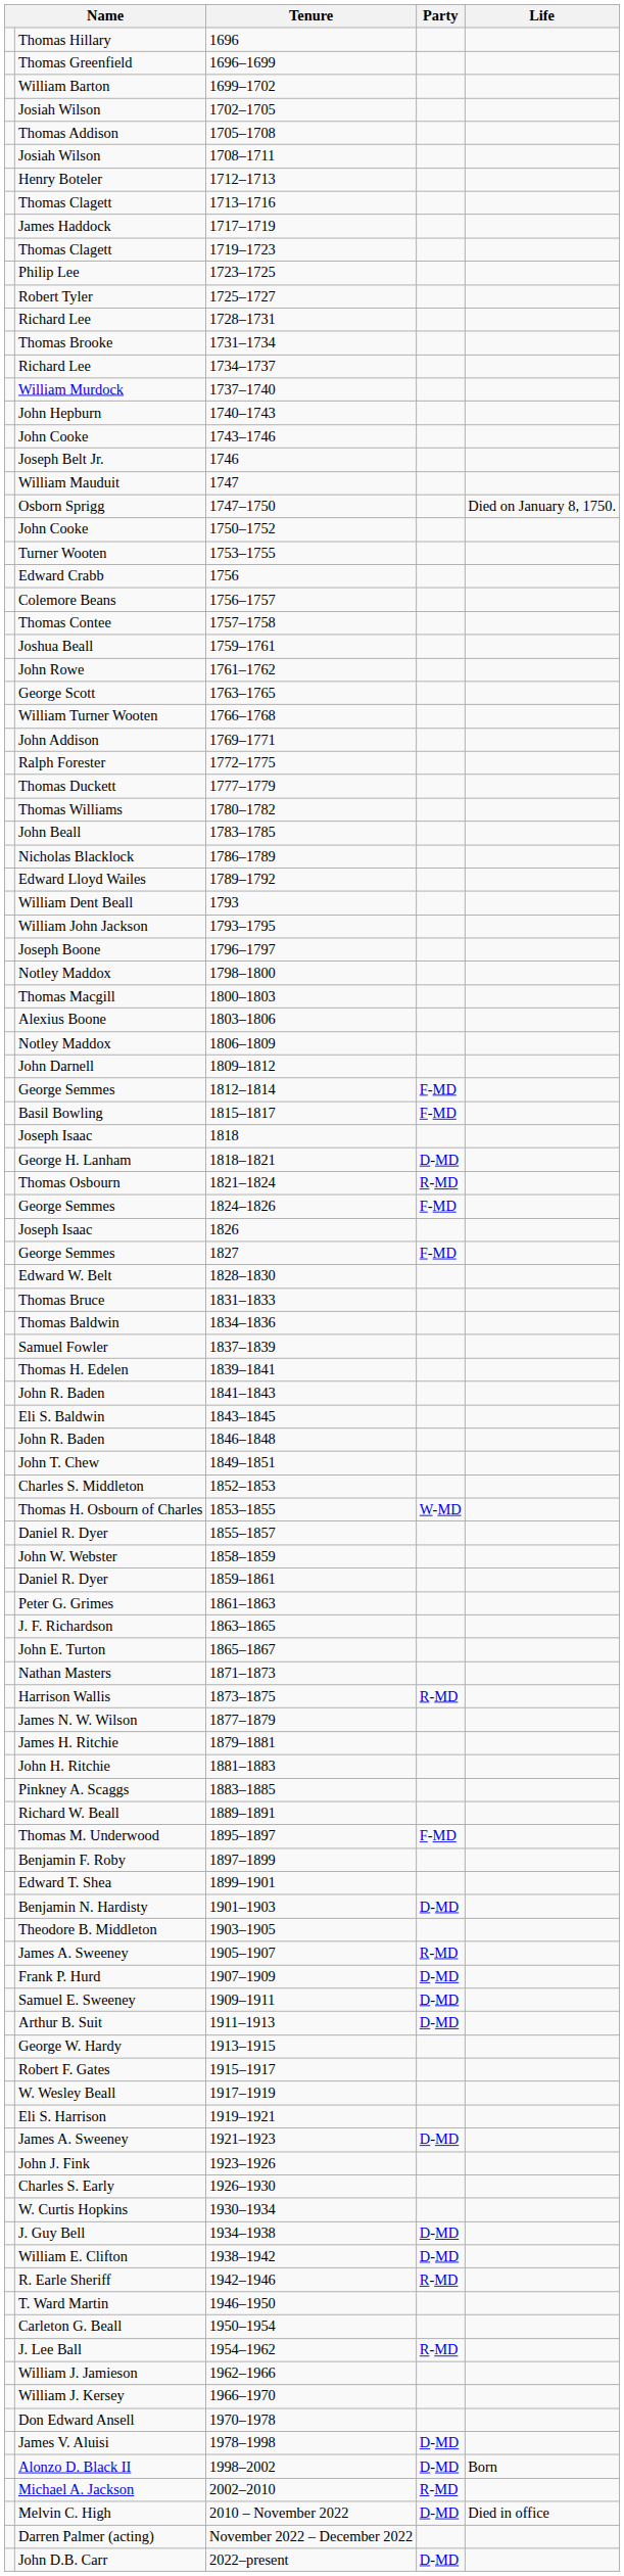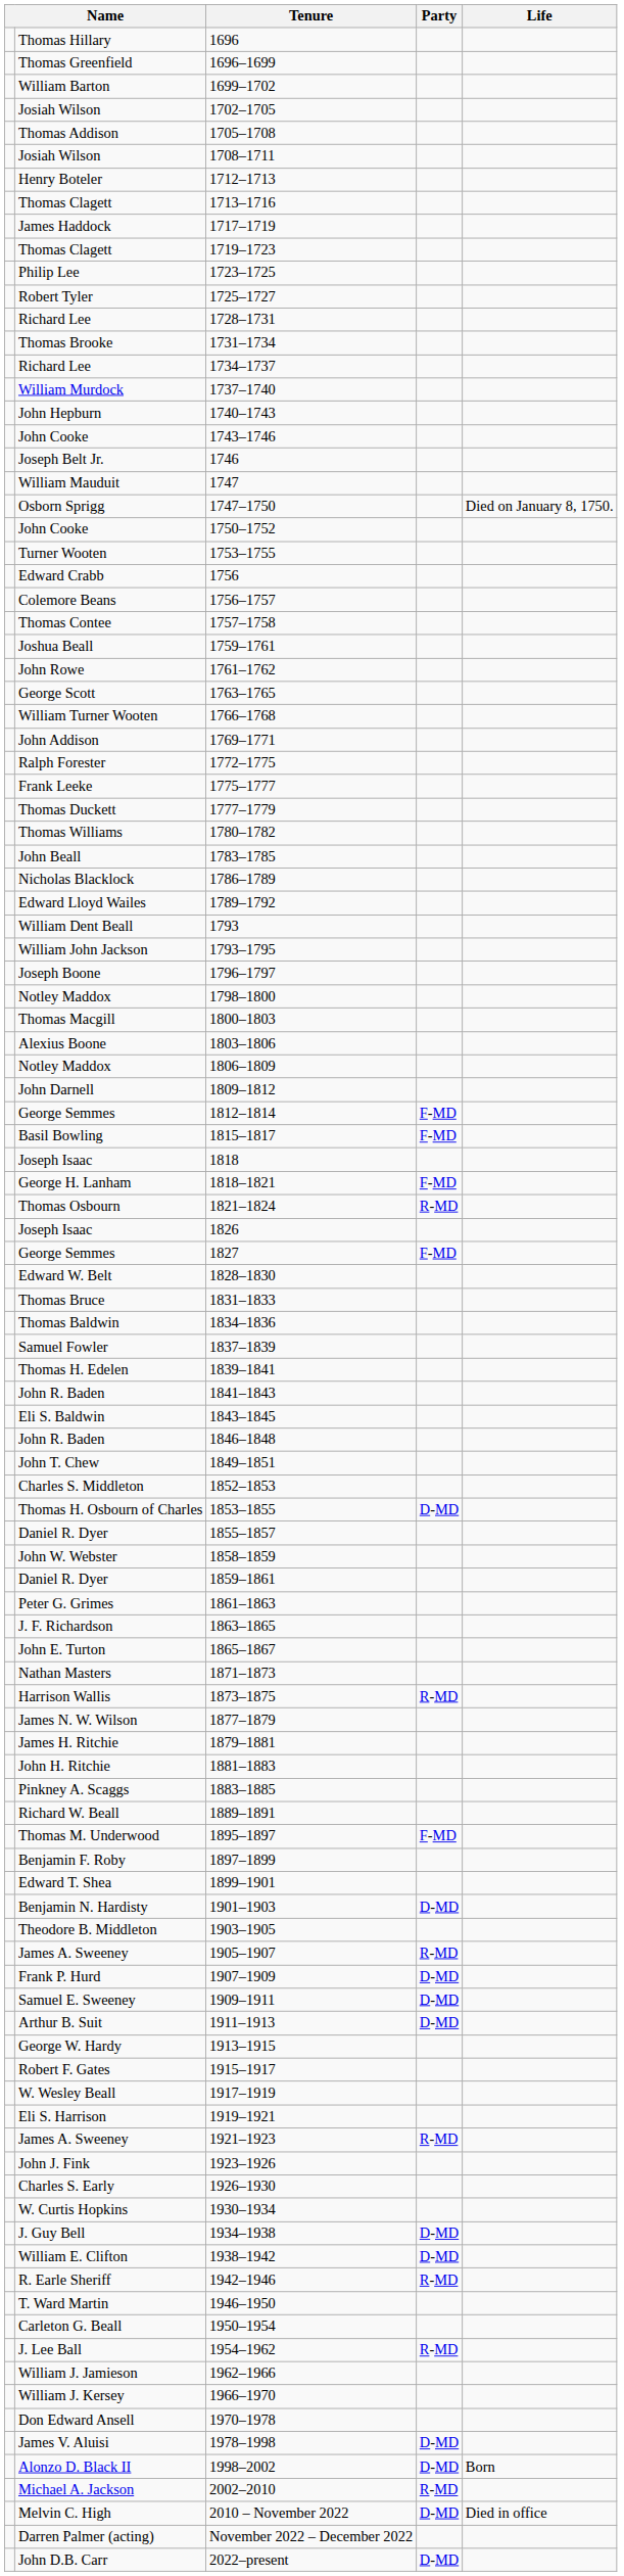+ row: Frank Leeke | 1775–1777
George H. Lanham | Party: D-MD -> F-MD
- row: George Semmes | 1824–1826 | F-MD
Thomas H. Osbourn of Charles | Party: W-MD -> D-MD
James A. Sweeney / 1921–1923 | Party: D-MD -> R-MD
